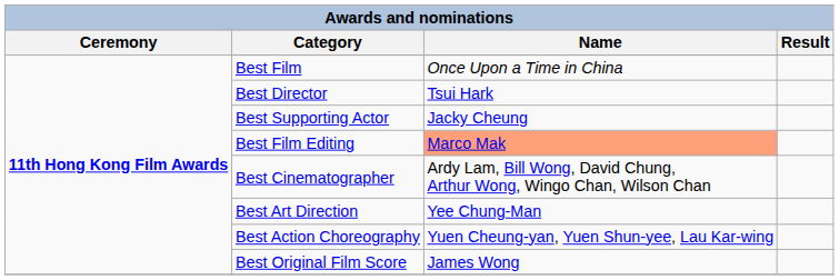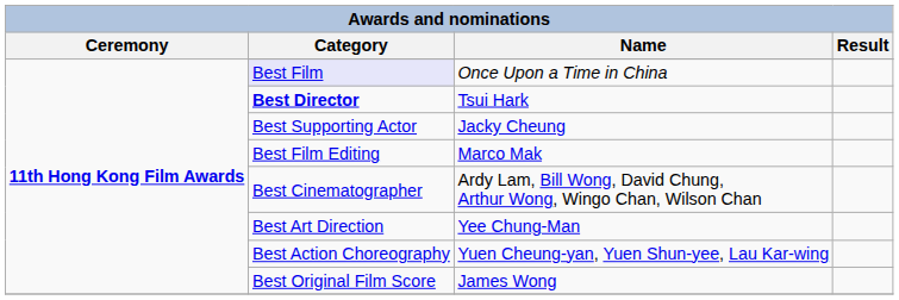Best Film | Category: no background -> lavender background
Best Director | Category: normal -> bold
Best Film Editing | Name: lightsalmon background -> no background
